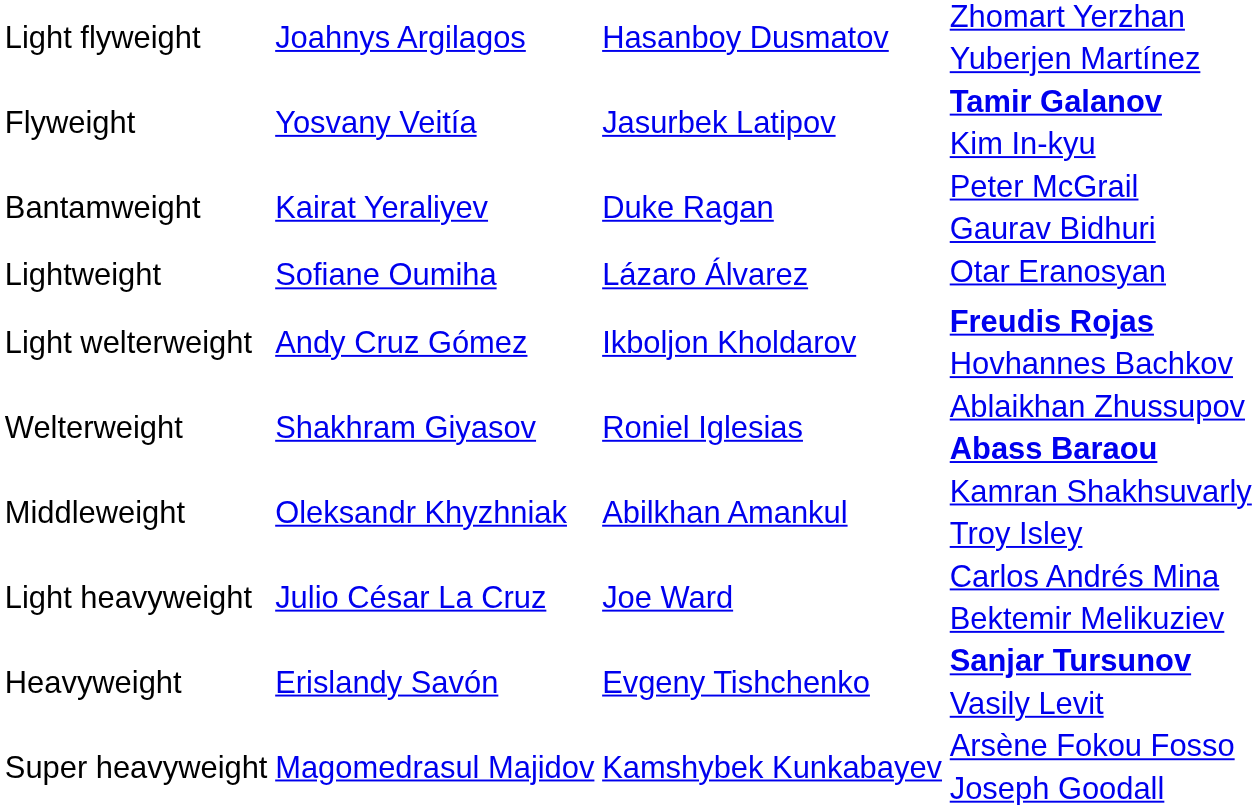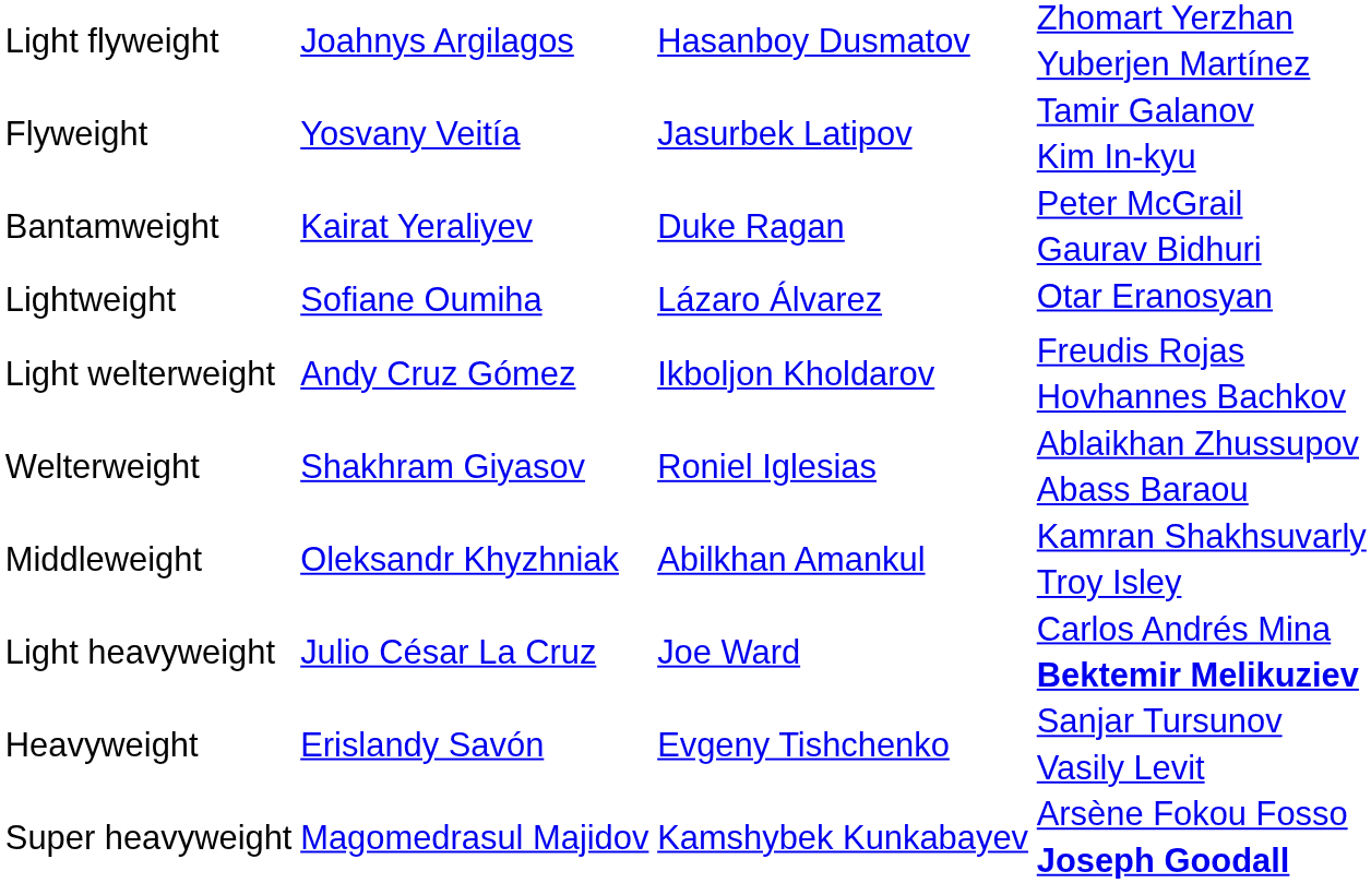Tamir Galanov | column 4: bold -> normal
Freudis Rojas | column 4: bold -> normal
Abass Baraou | column 4: bold -> normal
Bektemir Melikuziev | column 4: normal -> bold
Sanjar Tursunov | column 4: bold -> normal
Joseph Goodall | column 4: normal -> bold
